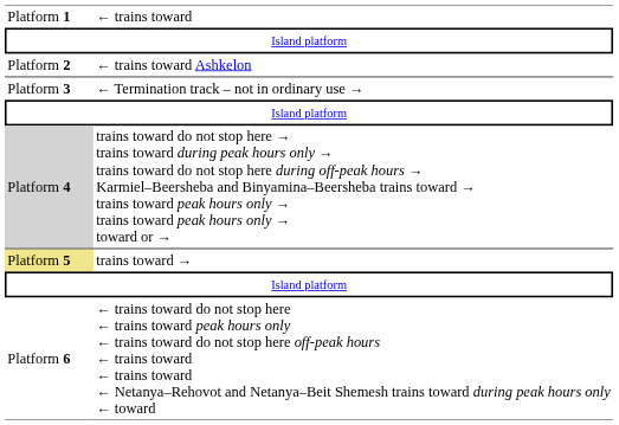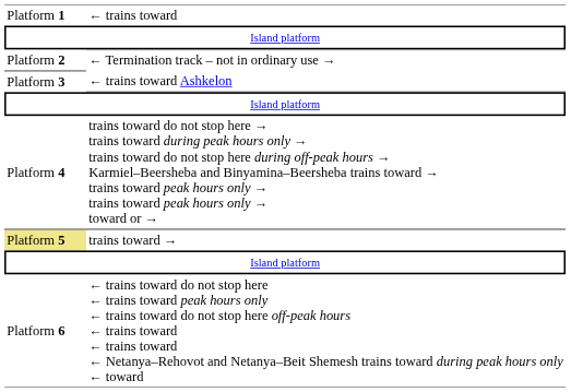row 3 | column 2: ← trains toward Ashkelon -> ← Termination track – not in ordinary use →
row 4 | column 2: ← Termination track – not in ordinary use → -> ← trains toward Ashkelon
row 6 | column 1: lightgrey background -> no background
